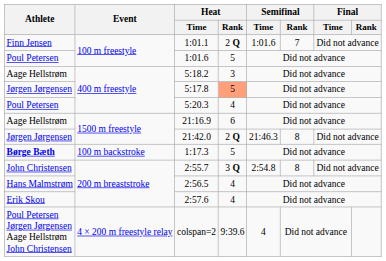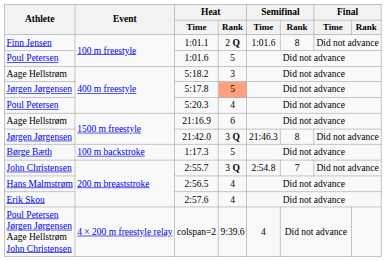1:01.1 | Semifinal / Rank: 7 -> 8
21:42.0 | Heat / Rank: 2 Q -> 3 Q
1:17.3 | Athlete: bold -> normal
2:55.7 | Semifinal / Rank: 8 -> 7
